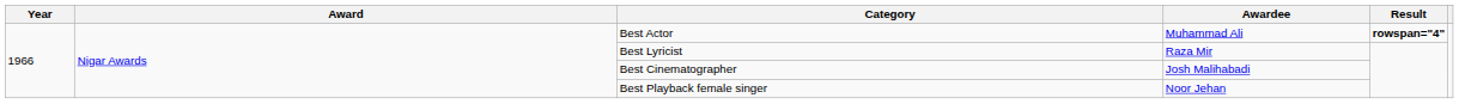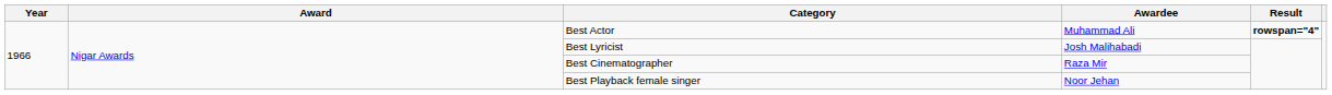Best Lyricist | Awardee: Raza Mir -> Josh Malihabadi
Best Cinematographer | Awardee: Josh Malihabadi -> Raza Mir
